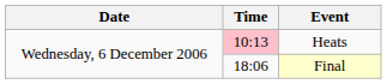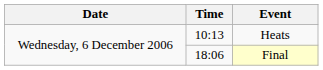Heats | Time: pink background -> no background
